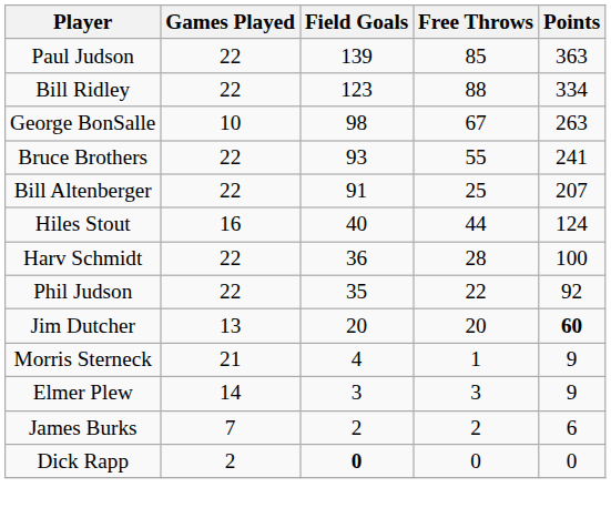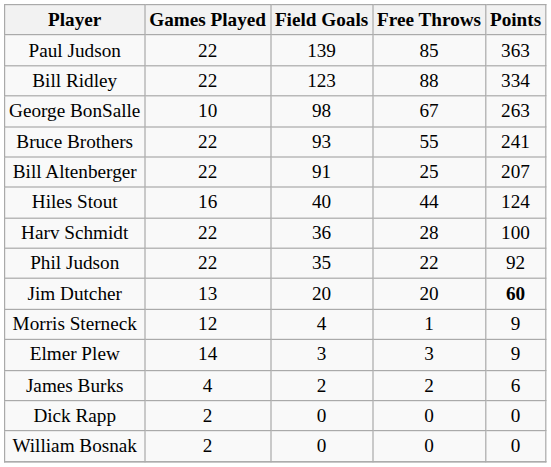Morris Sterneck | Games Played: 21 -> 12
James Burks | Games Played: 7 -> 4
Dick Rapp | Field Goals: bold -> normal
+ row: William Bosnak | 2 | 0 | 0 | 0
